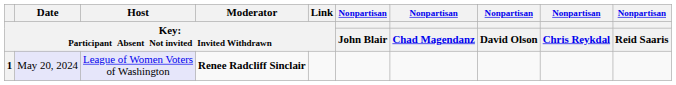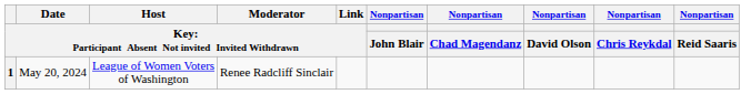1 | column 2: lavender background -> no background
1 | column 3: lavender background -> no background
1 | column 4: bold -> normal
